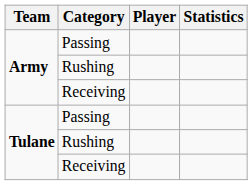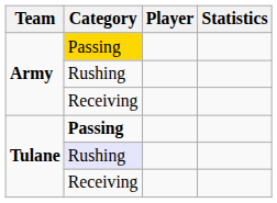Army / Passing | Category: no background -> gold background
Tulane / Passing | Category: normal -> bold
Tulane / Rushing | Category: no background -> lavender background
